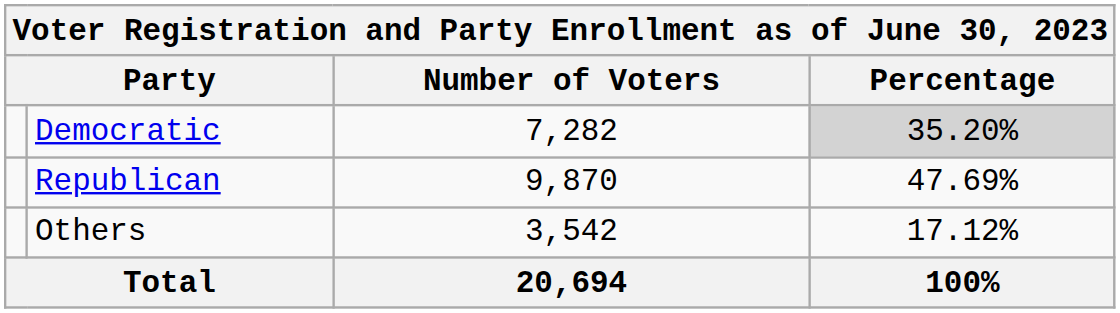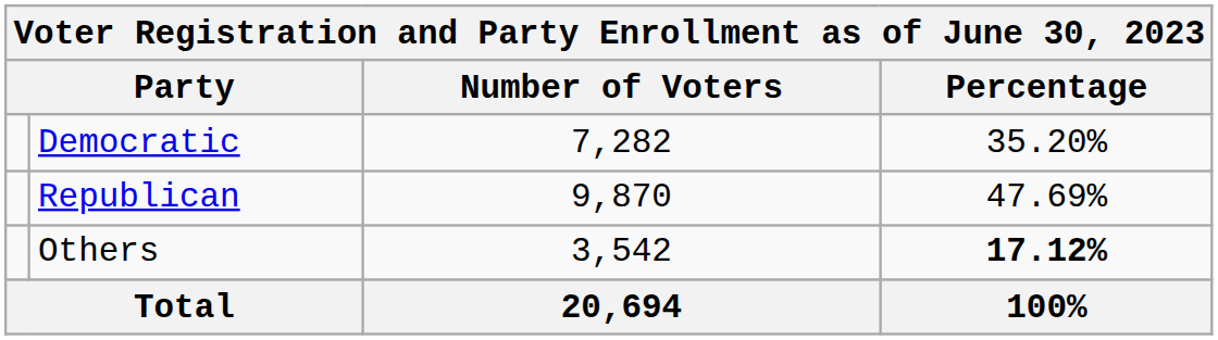Democratic | Percentage: lightgrey background -> no background
Others | Percentage: normal -> bold
